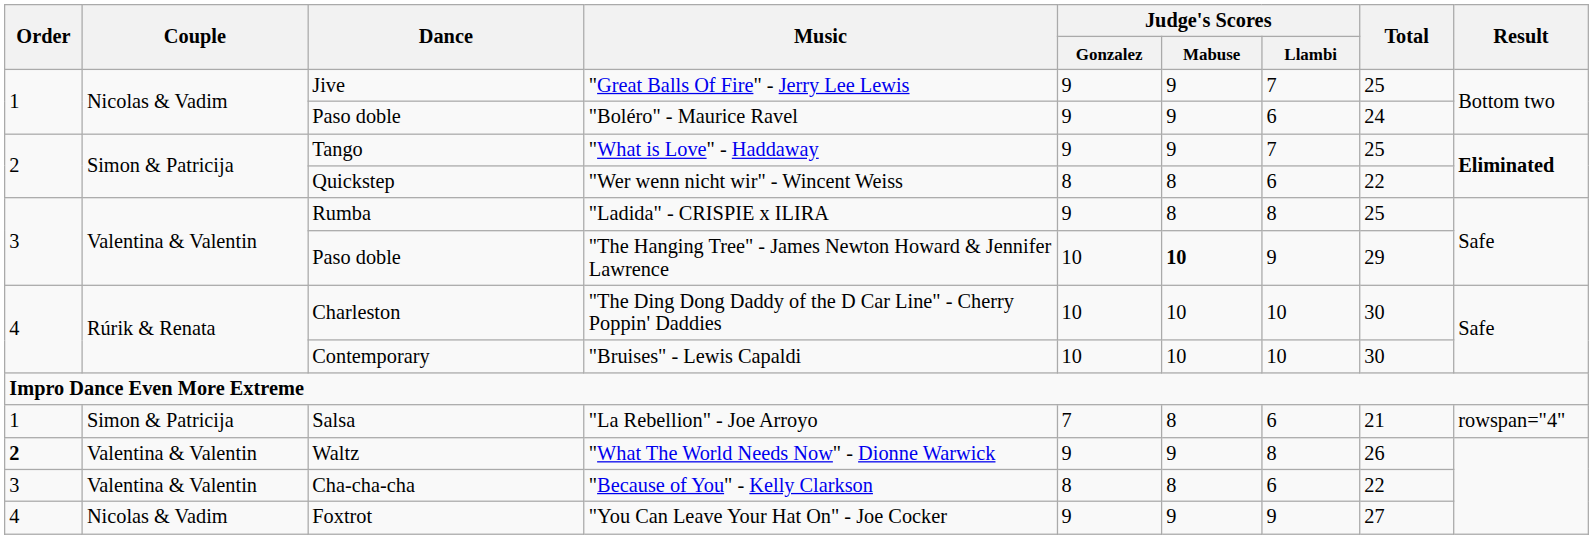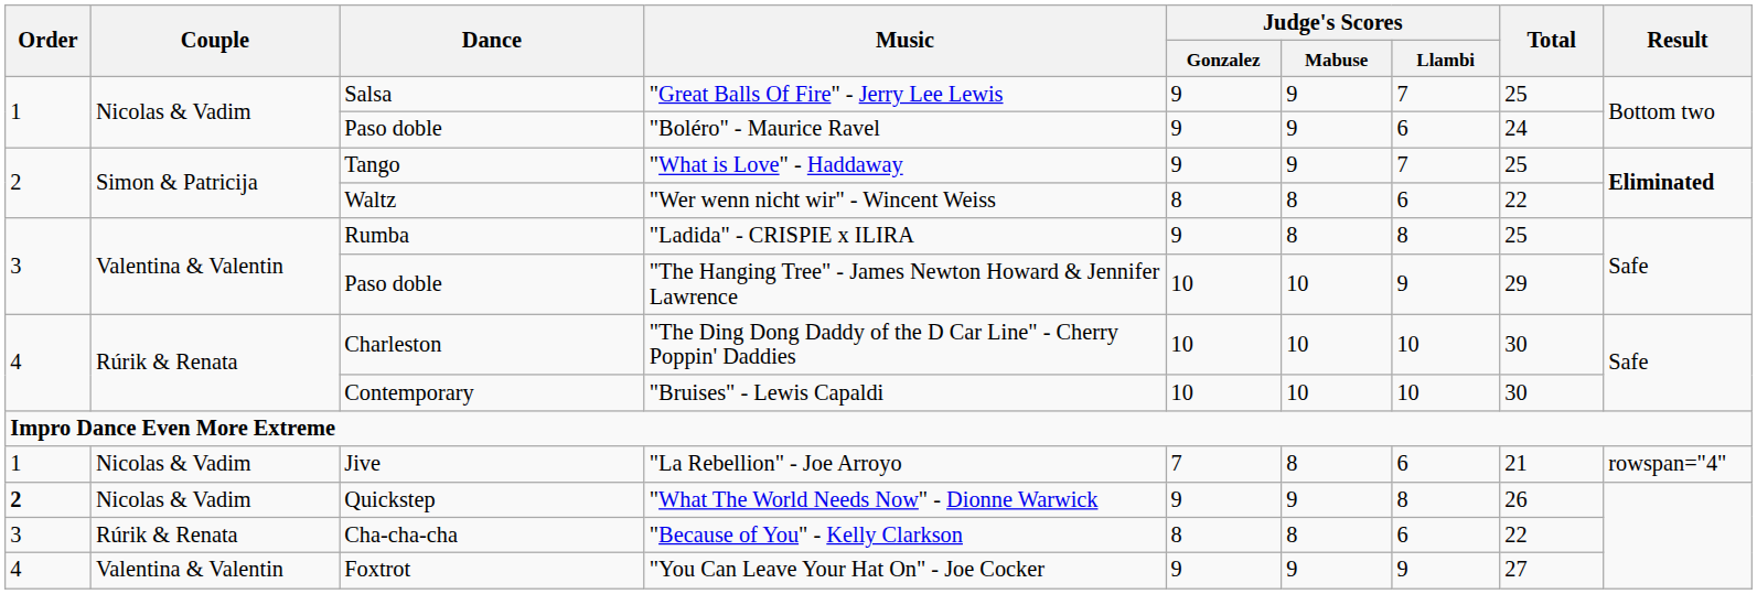"Great Balls Of Fire" - Jerry Lee Lewis | Dance: Jive -> Salsa
"Wer wenn nicht wir" - Wincent Weiss | Dance: Quickstep -> Waltz
"The Hanging Tree" - James Newton Howard & Jennifer Lawrence | Judge's Scores / Mabuse: bold -> normal
"La Rebellion" - Joe Arroyo | Couple: Simon & Patricija -> Nicolas & Vadim
"La Rebellion" - Joe Arroyo | Dance: Salsa -> Jive
"What The World Needs Now" - Dionne Warwick | Couple: Valentina & Valentin -> Nicolas & Vadim
"What The World Needs Now" - Dionne Warwick | Dance: Waltz -> Quickstep
"Because of You" - Kelly Clarkson | Couple: Valentina & Valentin -> Rúrik & Renata
"You Can Leave Your Hat On" - Joe Cocker | Couple: Nicolas & Vadim -> Valentina & Valentin
